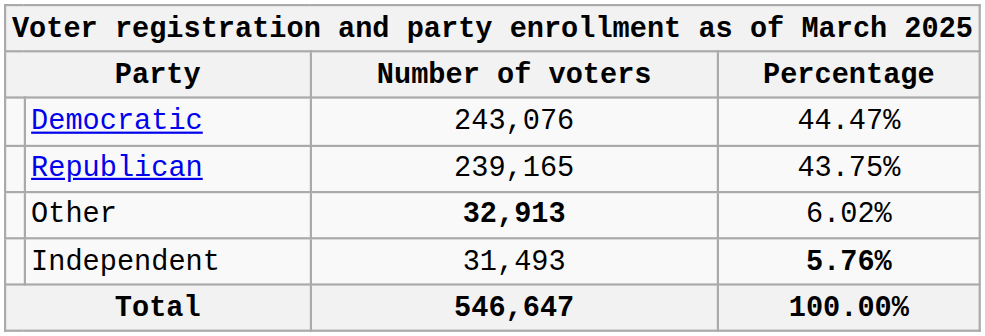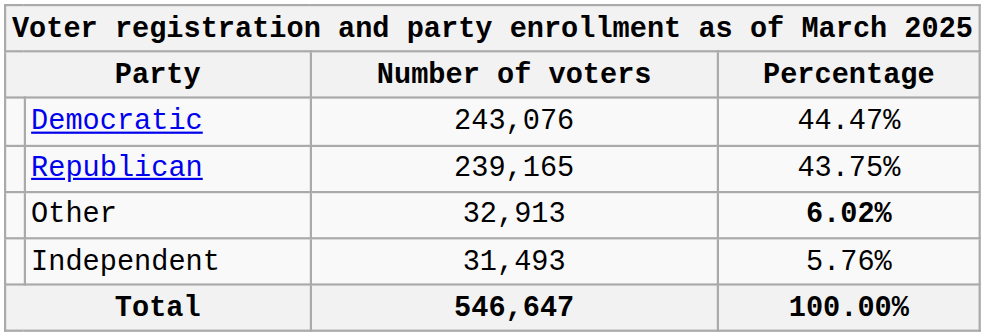Other | Number of voters: bold -> normal
Other | Percentage: normal -> bold
Independent | Percentage: bold -> normal
